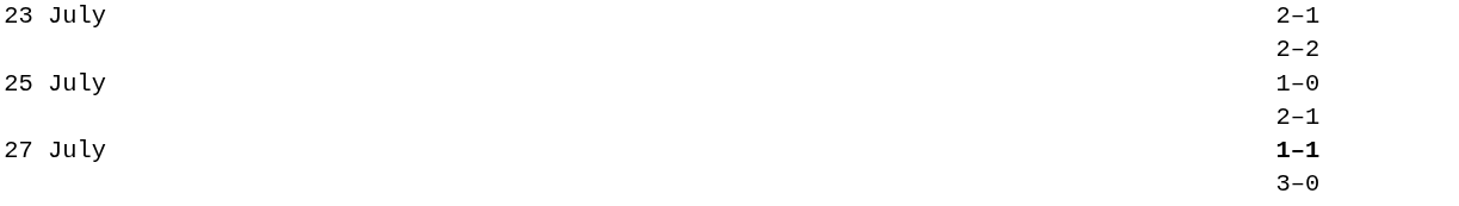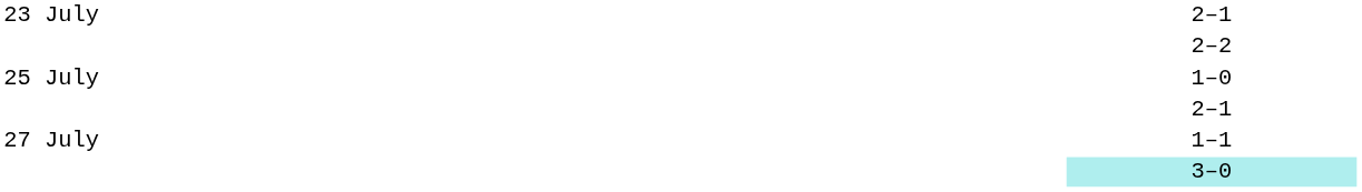1–1 | column 2: bold -> normal
3–0 | column 2: no background -> paleturquoise background
